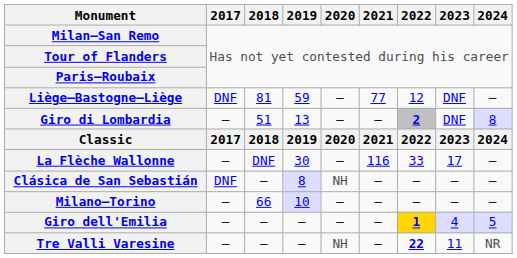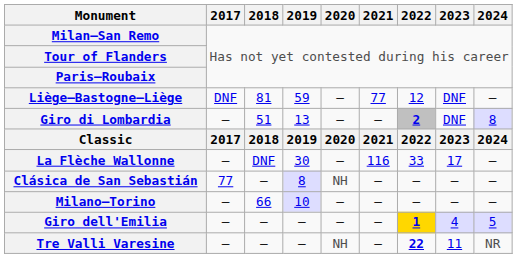Clásica de San Sebastián | 2017: DNF -> 77
